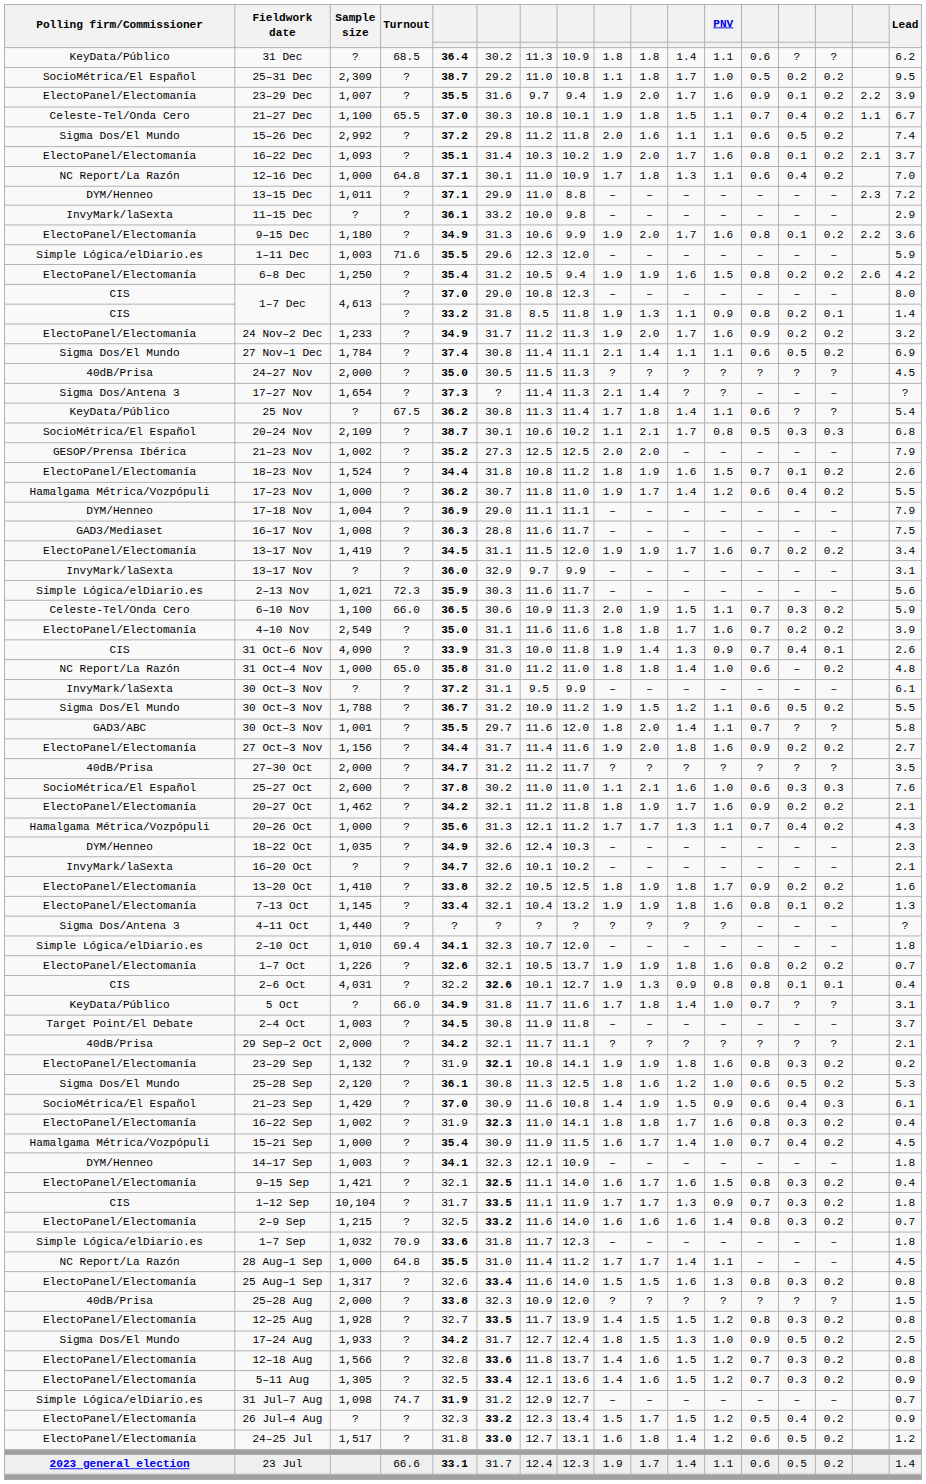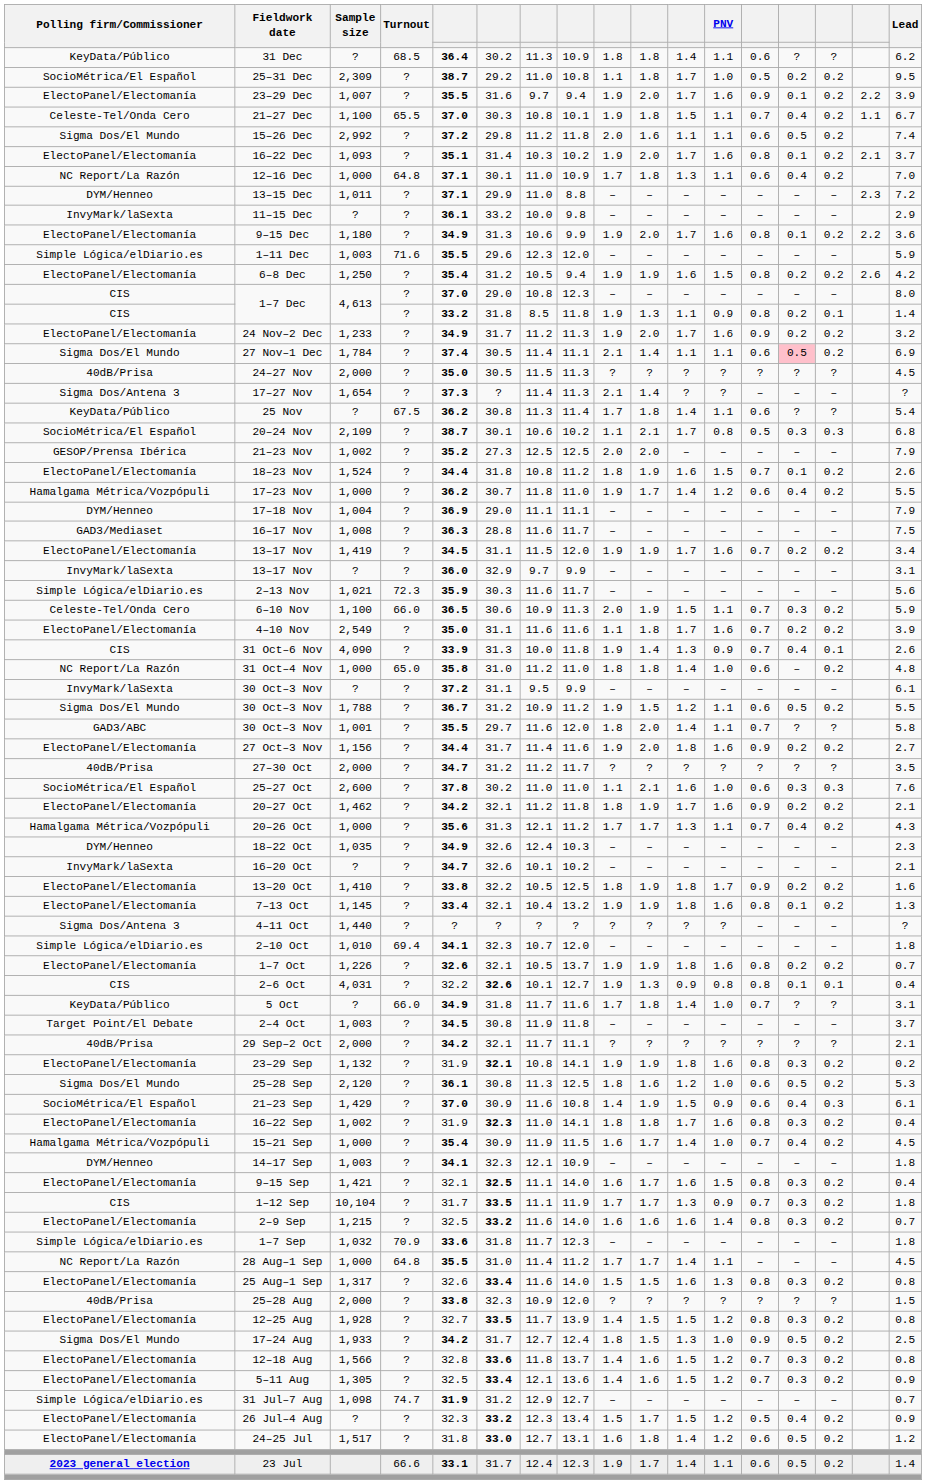27 Nov–1 Dec | column 6: 30.8 -> 30.5
27 Nov–1 Dec | column 14: no background -> pink background
4–10 Nov | column 9: 1.8 -> 1.1
